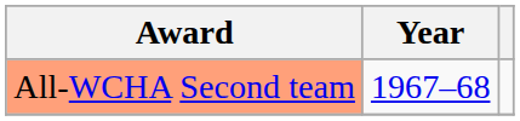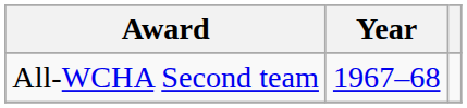row 2 | Award: lightsalmon background -> no background
